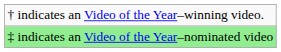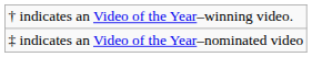row 2 | column 1: lightgreen background -> no background
